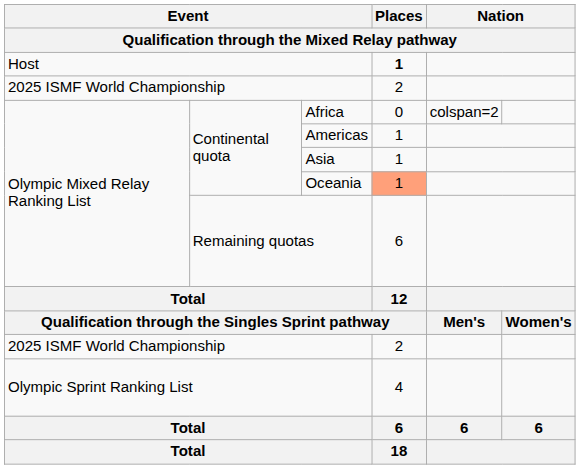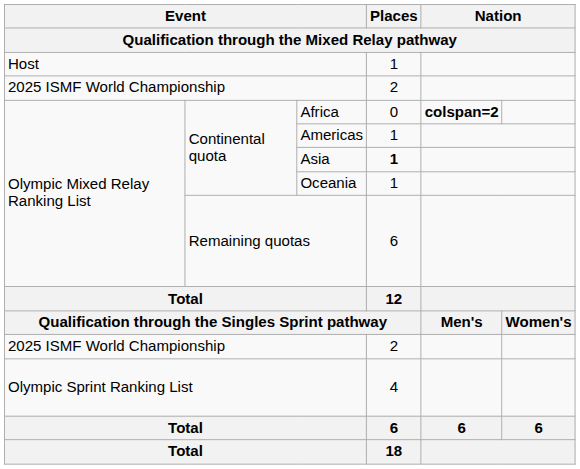Host | Places: bold -> normal
Africa | column 5: normal -> bold
Asia | Places: normal -> bold
Oceania | Places: lightsalmon background -> no background
